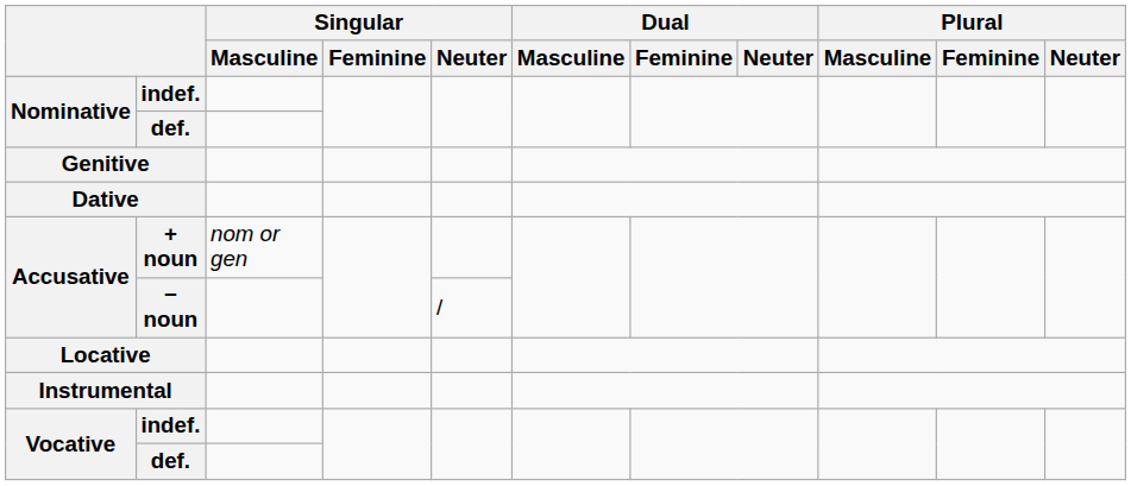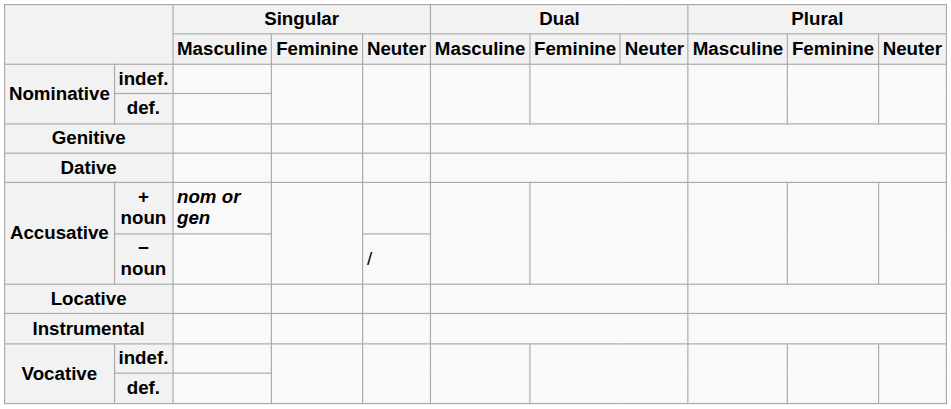+ noun | Singular / Masculine: normal -> bold
